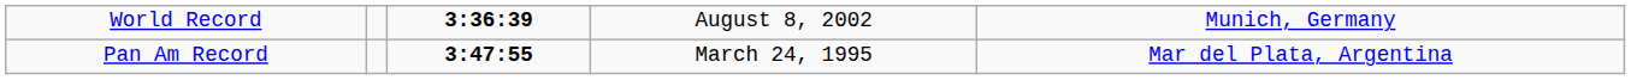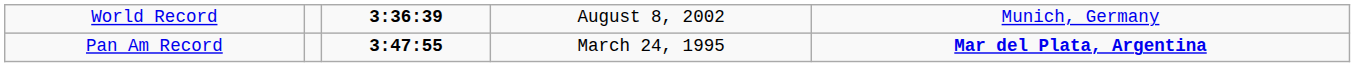Pan Am Record | column 5: normal -> bold
